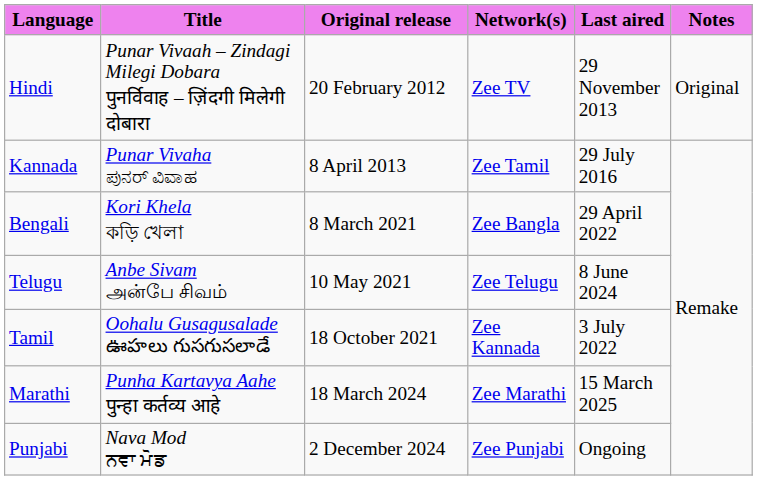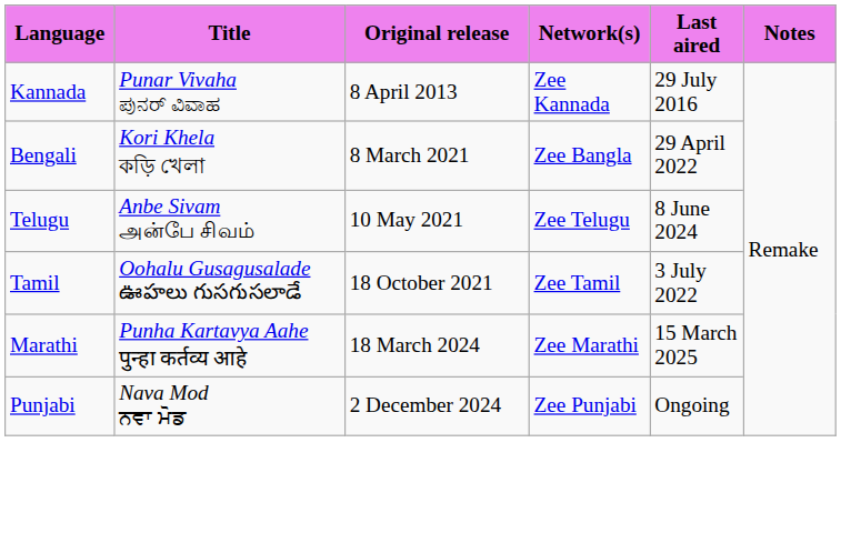- row: Hindi | Punar Vivaah – Zindagi Milegi Dobara पुनर्विवाह – ज़िंदगी मिलेगी दोबारा | 20 February 2012 | Zee TV | 29 November 2013 | Original
Kannada | Network(s): Zee Tamil -> Zee Kannada
Tamil | Network(s): Zee Kannada -> Zee Tamil
